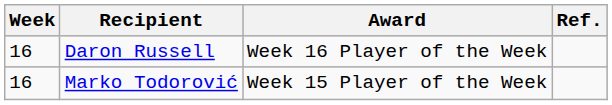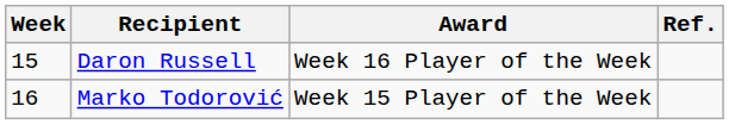Daron Russell | Week: 16 -> 15
